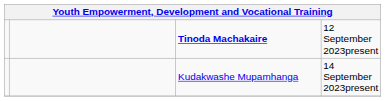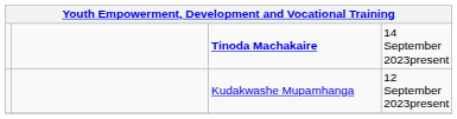Tinoda Machakaire | column 4: 12 September 2023present -> 14 September 2023present
Kudakwashe Mupamhanga | column 4: 14 September 2023present -> 12 September 2023present
